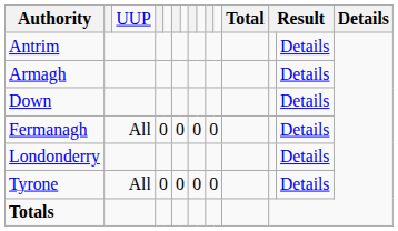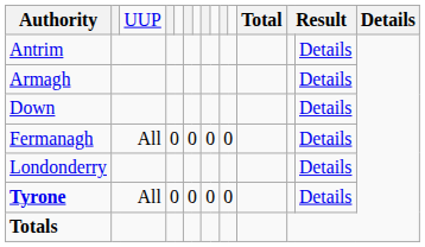Tyrone | column 1: normal -> bold
